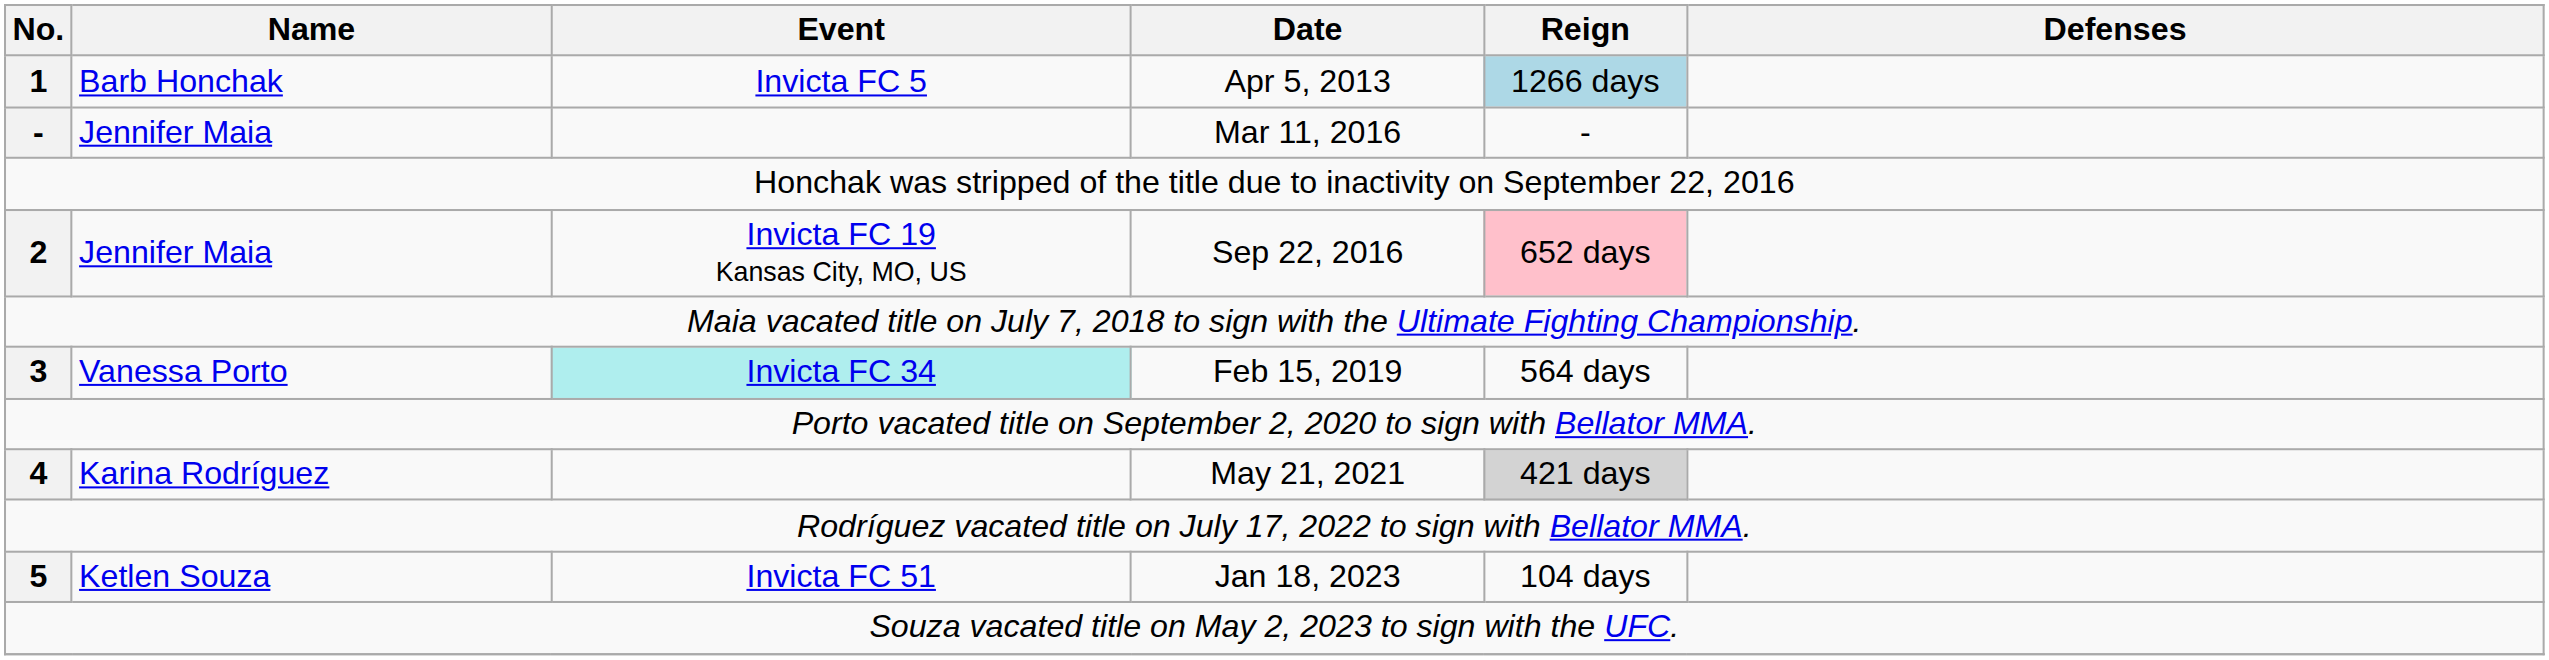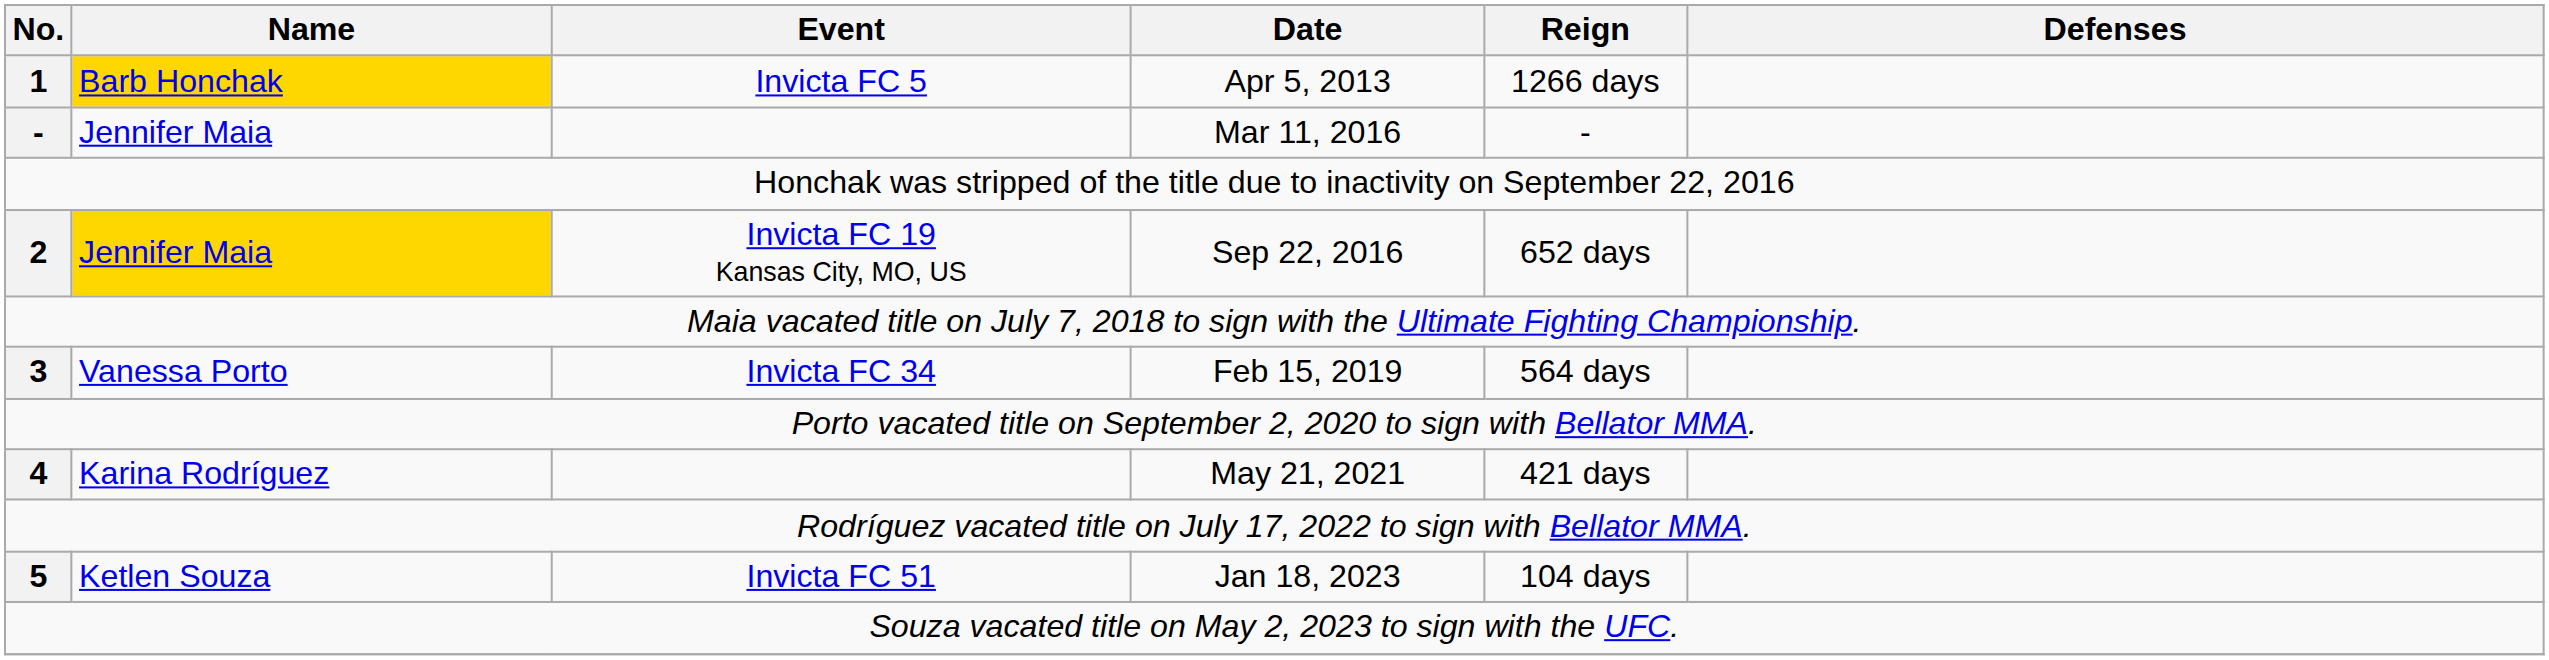Apr 5, 2013 | Name: no background -> gold background
Apr 5, 2013 | Reign: lightblue background -> no background
Sep 22, 2016 | Name: no background -> gold background
Sep 22, 2016 | Reign: pink background -> no background
Feb 15, 2019 | Event: paleturquoise background -> no background
May 21, 2021 | Reign: lightgrey background -> no background
